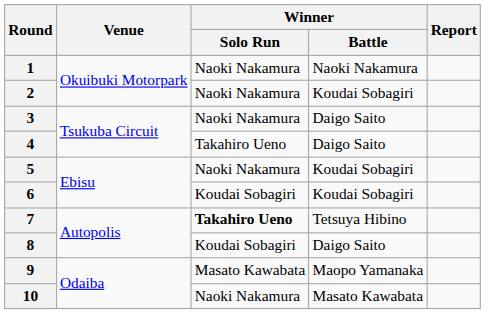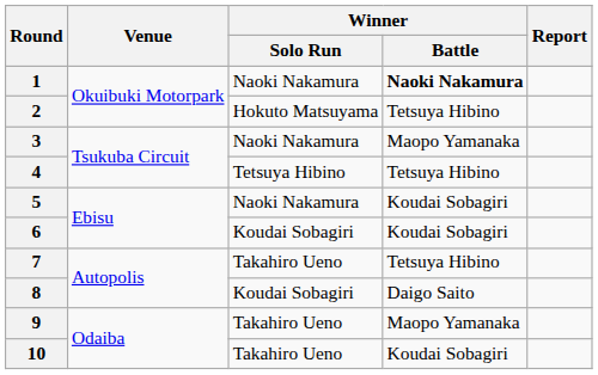1 | Winner / Battle: normal -> bold
2 | Winner / Solo Run: Naoki Nakamura -> Hokuto Matsuyama
2 | Winner / Battle: Koudai Sobagiri -> Tetsuya Hibino
3 | Winner / Battle: Daigo Saito -> Maopo Yamanaka
4 | Winner / Solo Run: Takahiro Ueno -> Tetsuya Hibino
4 | Winner / Battle: Daigo Saito -> Tetsuya Hibino
7 | Winner / Solo Run: bold -> normal
9 | Winner / Solo Run: Masato Kawabata -> Takahiro Ueno
10 | Winner / Solo Run: Naoki Nakamura -> Takahiro Ueno
10 | Winner / Battle: Masato Kawabata -> Koudai Sobagiri
